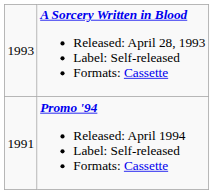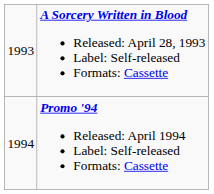row 2 | column 1: 1991 -> 1994
